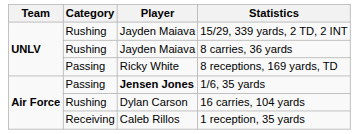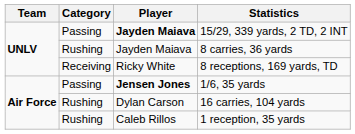15/29, 339 yards, 2 TD, 2 INT | Category: Rushing -> Passing
15/29, 339 yards, 2 TD, 2 INT | Player: normal -> bold
8 receptions, 169 yards, TD | Category: Passing -> Receiving
1 reception, 35 yards | Category: Receiving -> Rushing
